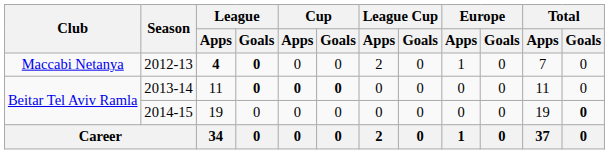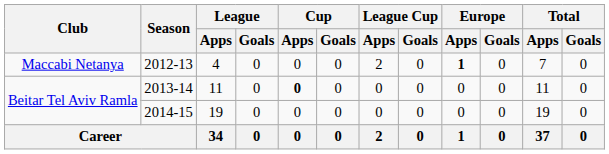2012-13 | League / Apps: bold -> normal
2012-13 | League / Goals: bold -> normal
2012-13 | Europe / Apps: normal -> bold
2013-14 | League / Goals: bold -> normal
2013-14 | Cup / Goals: bold -> normal
2014-15 | Total / Goals: bold -> normal
